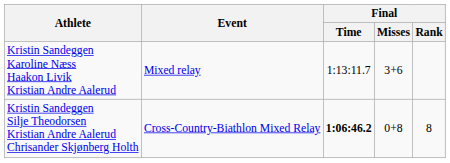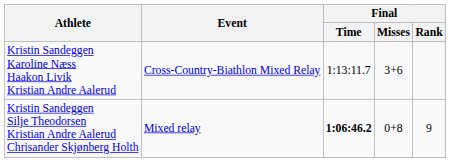row 3 | Event: Mixed relay -> Cross-Country-Biathlon Mixed Relay
row 4 | Event: Cross-Country-Biathlon Mixed Relay -> Mixed relay
row 4 | Final / Rank: 8 -> 9
